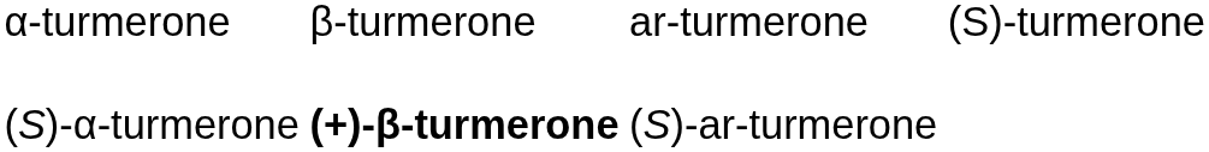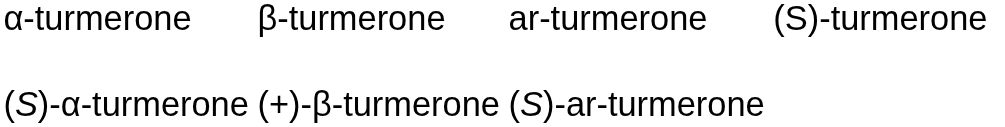(S)-α-turmerone | column 2: bold -> normal
